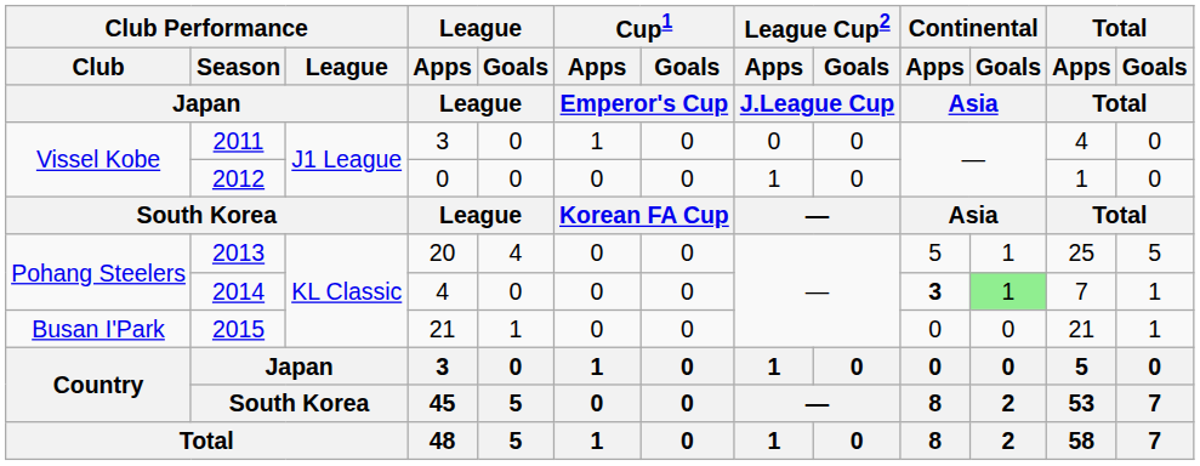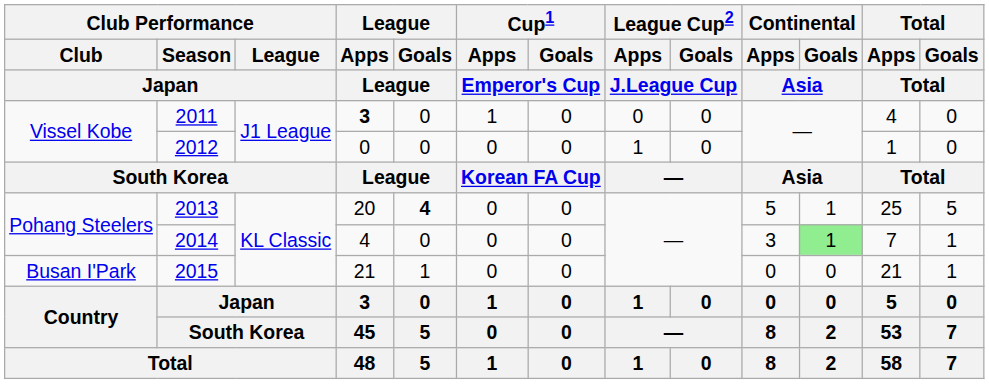2011 | League / Apps / League: normal -> bold
2013 | League / Goals / League: normal -> bold
2014 | Continental / Apps / Asia: bold -> normal
